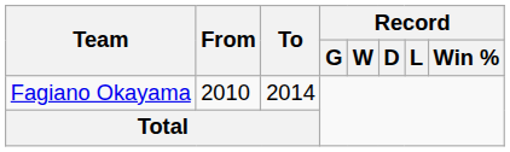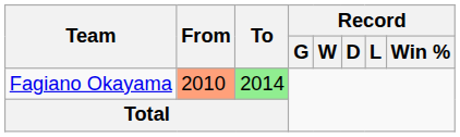Fagiano Okayama | From: no background -> lightsalmon background
Fagiano Okayama | To: no background -> lightgreen background
